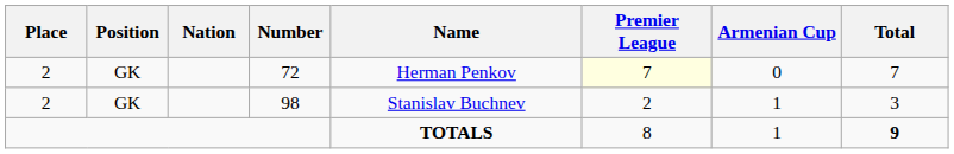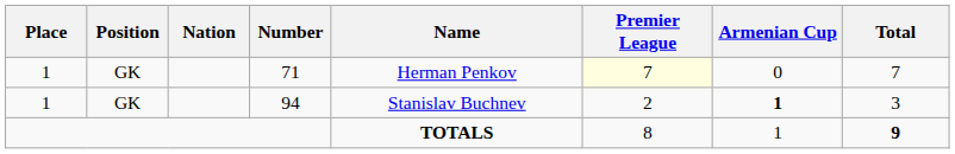row 2 | Place: 2 -> 1
row 2 | Number: 72 -> 71
row 3 | Place: 2 -> 1
row 3 | Number: 98 -> 94
row 3 | Armenian Cup: normal -> bold
